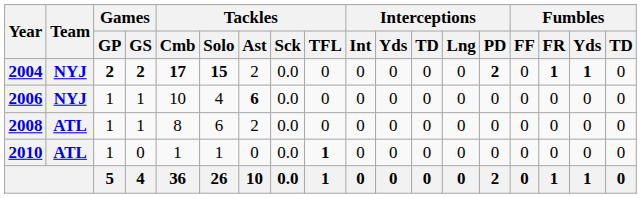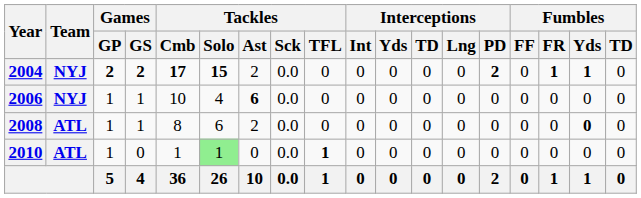2008 | Fumbles / Yds: normal -> bold
2010 | Tackles / Solo: no background -> lightgreen background
